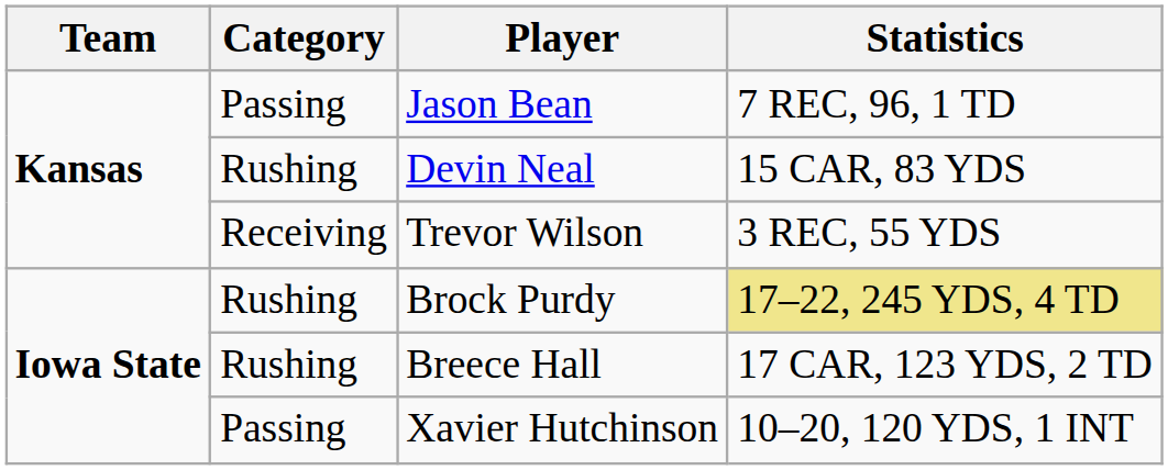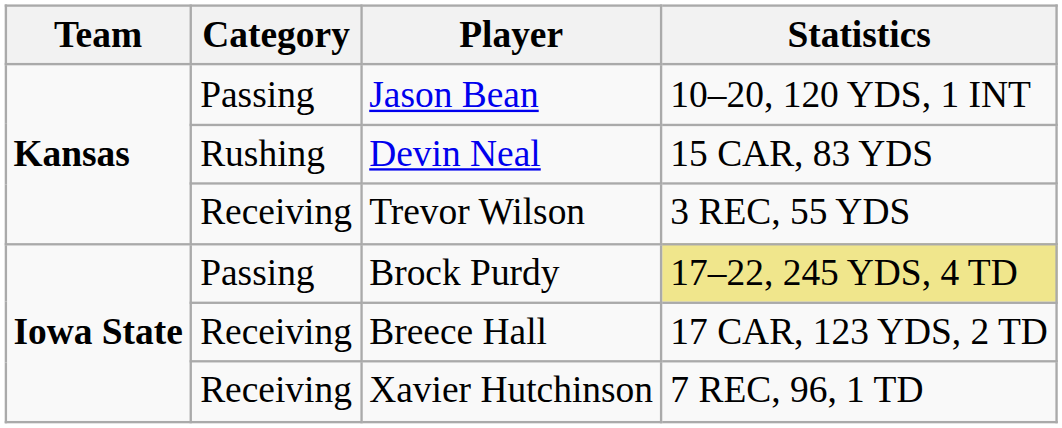Jason Bean | Statistics: 7 REC, 96, 1 TD -> 10–20, 120 YDS, 1 INT
Brock Purdy | Category: Rushing -> Passing
Breece Hall | Category: Rushing -> Receiving
Xavier Hutchinson | Category: Passing -> Receiving
Xavier Hutchinson | Statistics: 10–20, 120 YDS, 1 INT -> 7 REC, 96, 1 TD
